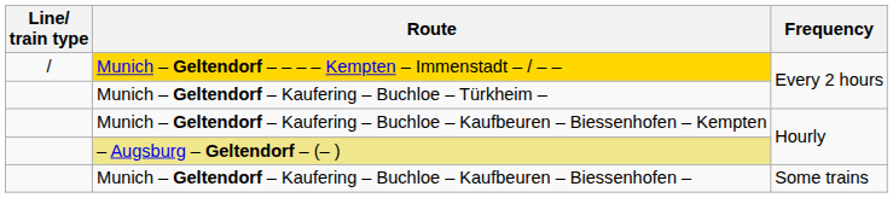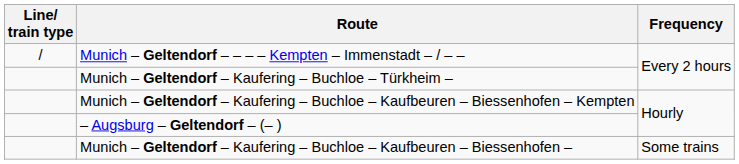Munich – Geltendorf – – – – Kempten – Immenstadt – / – – | Route: gold background -> no background
– Augsburg – Geltendorf – (– ) | Route: khaki background -> no background
